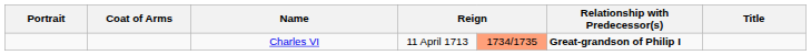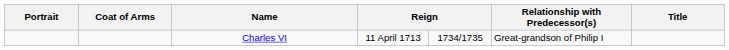Charles VI | column 5: lightsalmon background -> no background
Charles VI | Relationship with Predecessor(s): bold -> normal
